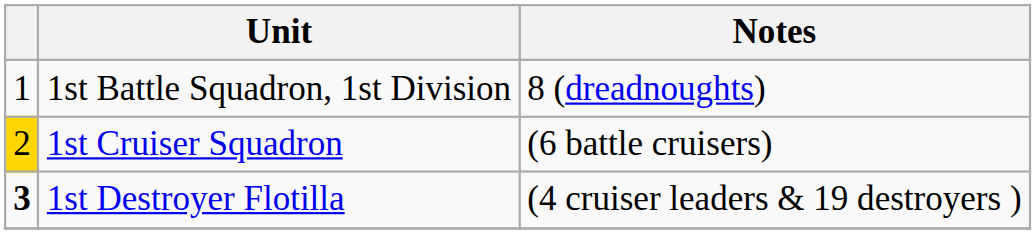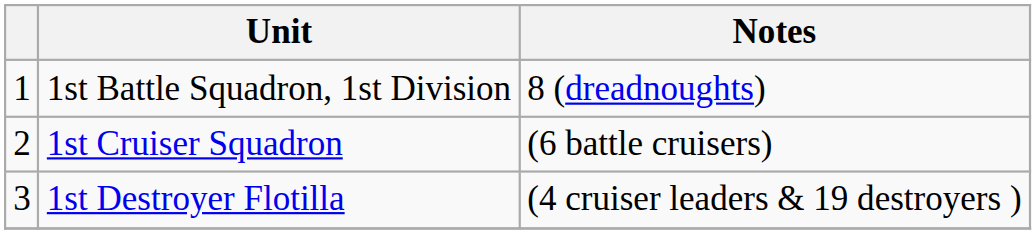1st Cruiser Squadron | column 1: gold background -> no background
1st Destroyer Flotilla | column 1: bold -> normal
